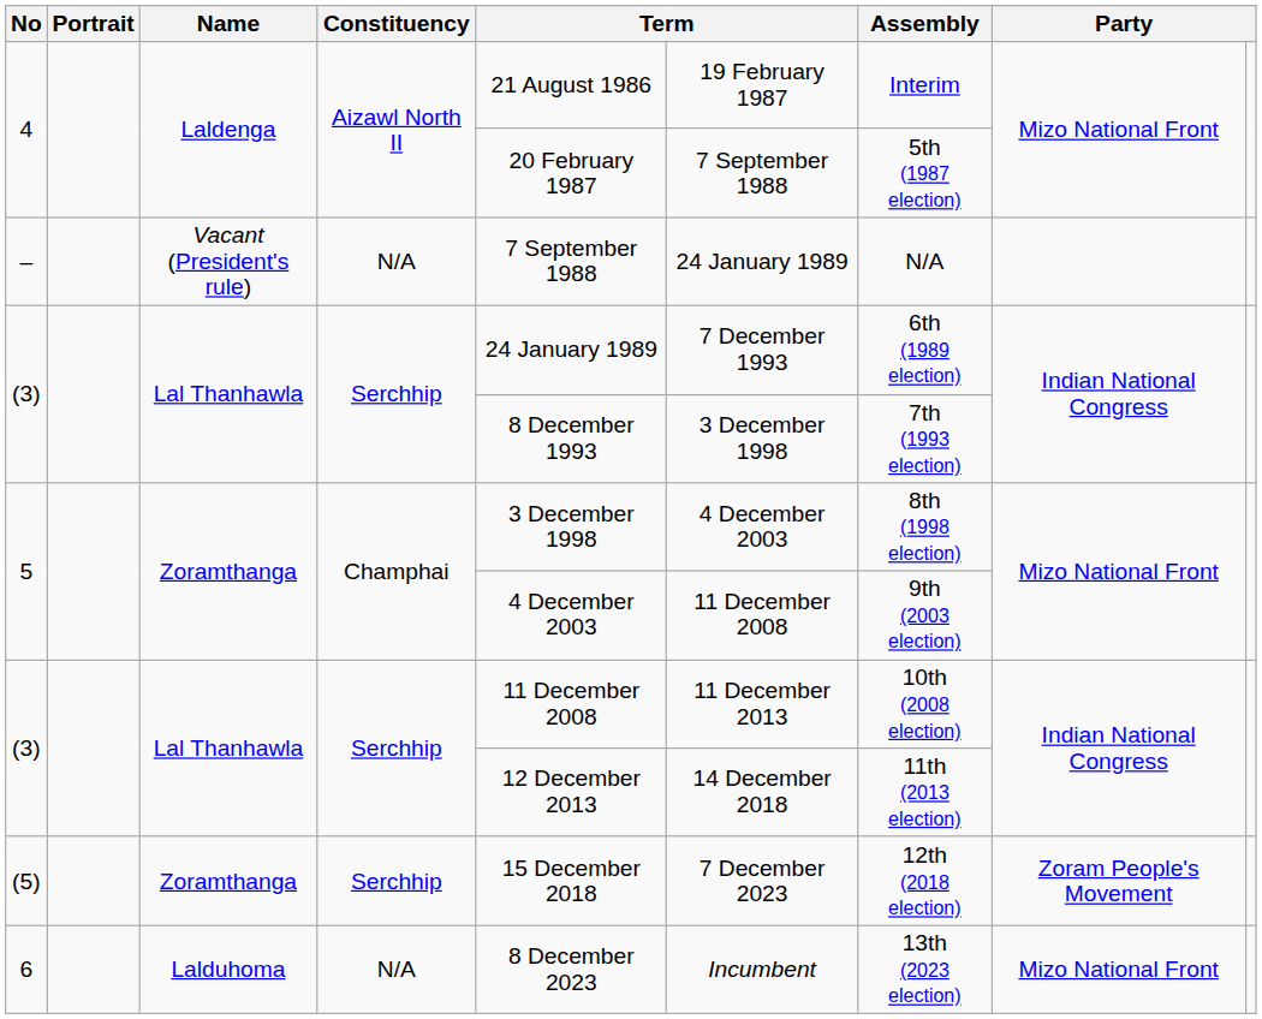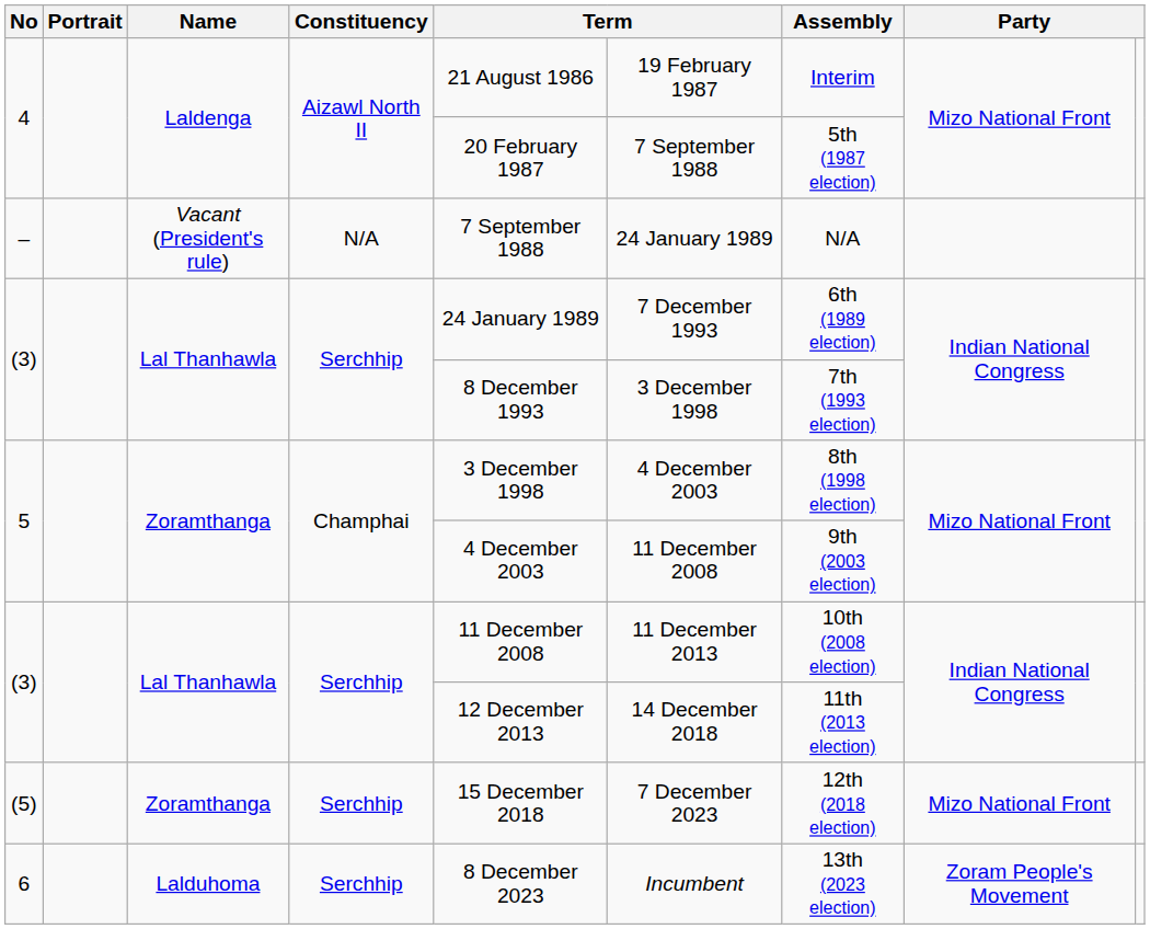(5) | column 8: Zoram People's Movement -> Mizo National Front
6 | Constituency: N/A -> Serchhip
6 | column 8: Mizo National Front -> Zoram People's Movement
